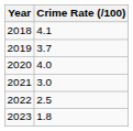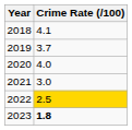2022 | Crime Rate (/100): no background -> gold background
2023 | Crime Rate (/100): normal -> bold
